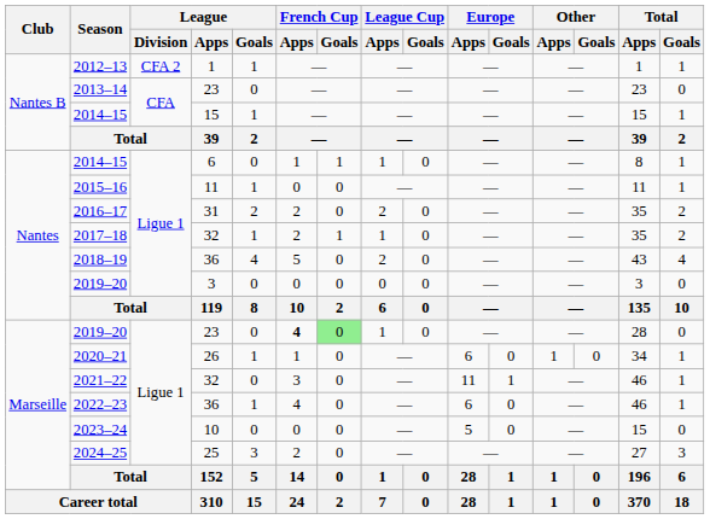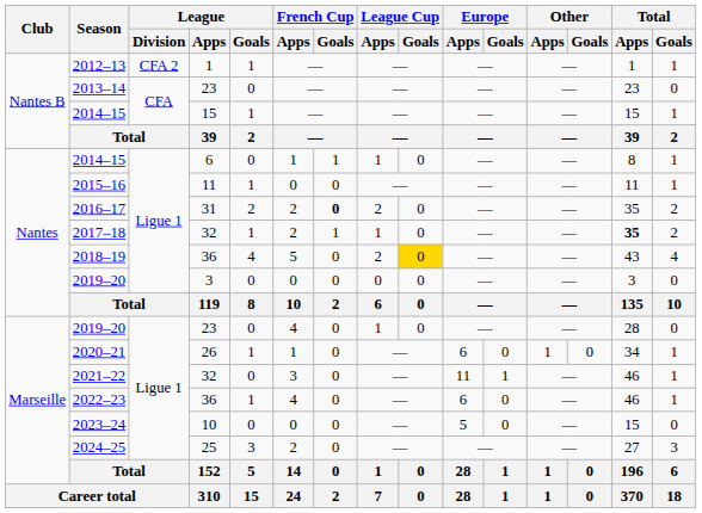2016–17 | French Cup / Goals: normal -> bold
2017–18 | Total / Apps: normal -> bold
2018–19 | League Cup / Goals: no background -> gold background
2019–20 / 23 | French Cup / Apps: bold -> normal
2019–20 / 23 | French Cup / Goals: lightgreen background -> no background
